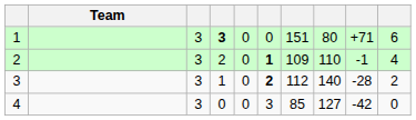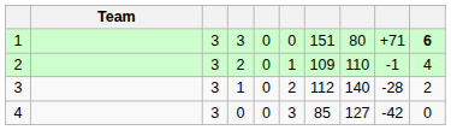row 2 | column 4: bold -> normal
row 2 | column 10: normal -> bold
row 3 | column 6: bold -> normal
row 4 | column 6: bold -> normal
